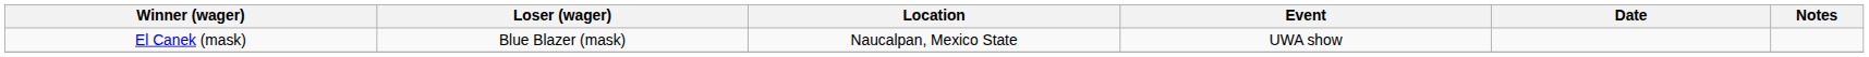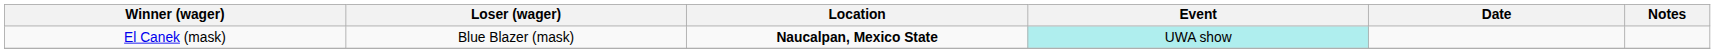El Canek (mask) | Location: normal -> bold
El Canek (mask) | Event: no background -> paleturquoise background
